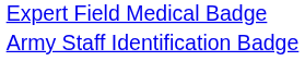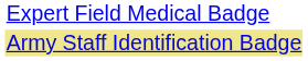row 2 | column 1: no background -> khaki background
